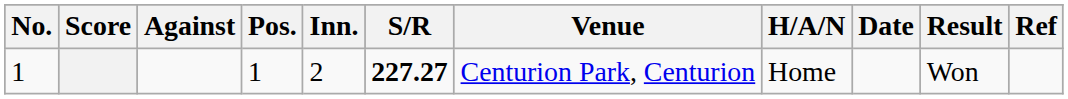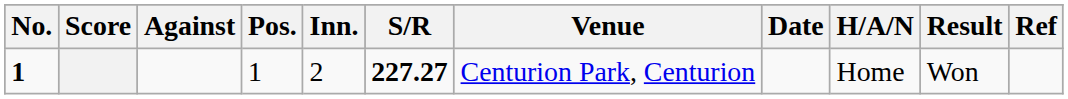columns swapped: H/A/N <-> Date
row 2 | No.: normal -> bold
